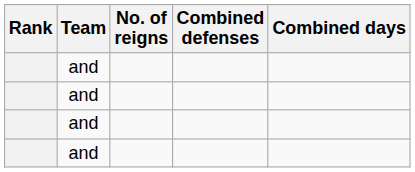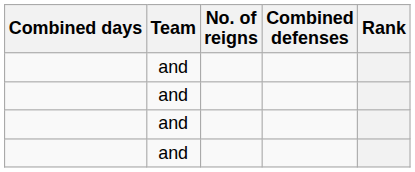columns swapped: Rank <-> Combined days
